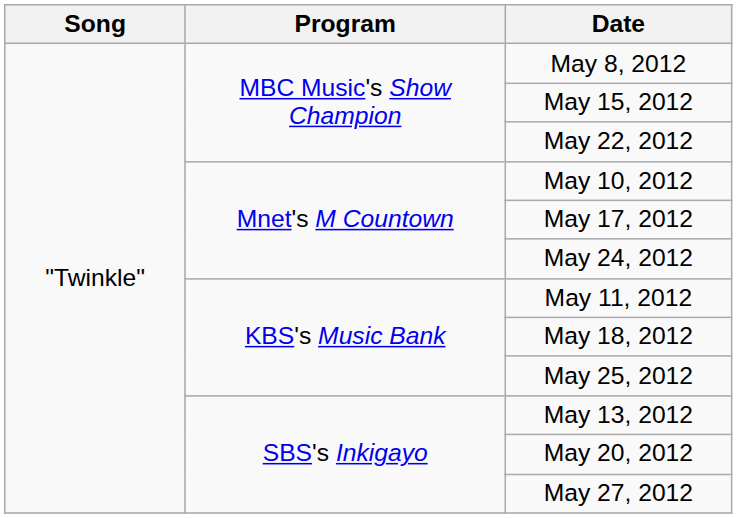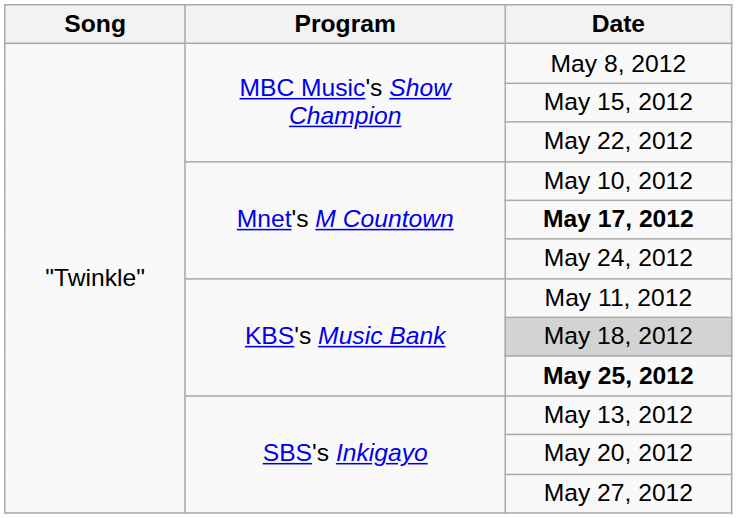May 17, 2012 | Date: normal -> bold
May 18, 2012 | Date: no background -> lightgrey background
May 25, 2012 | Date: normal -> bold
